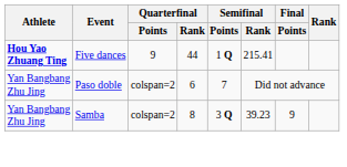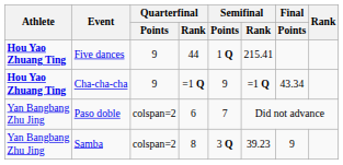+ row: Hou Yao Zhuang Ting | Cha-cha-cha | 9 | =1 Q | 9 | =1 Q | 43.34
